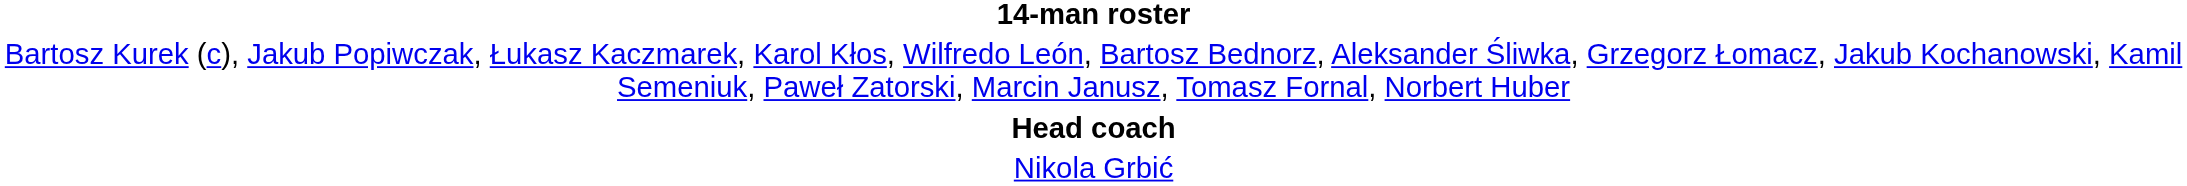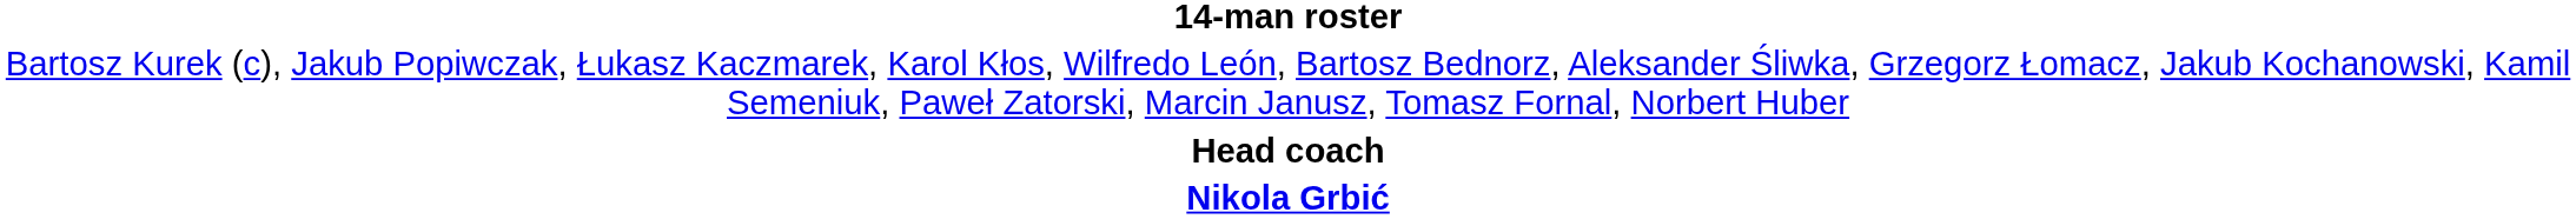row 4 | column 1: normal -> bold
